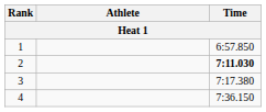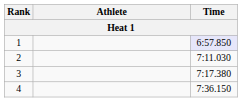1 | Time: no background -> lavender background
2 | Time: bold -> normal
